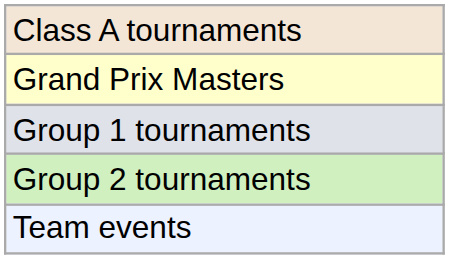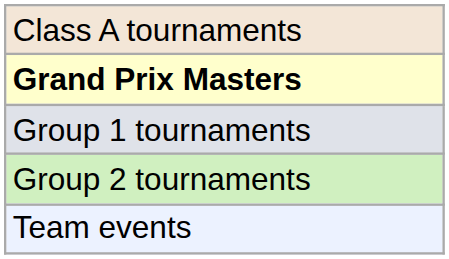row 2 | column 1: normal -> bold
